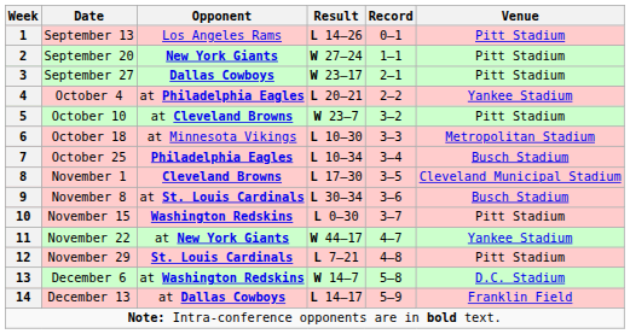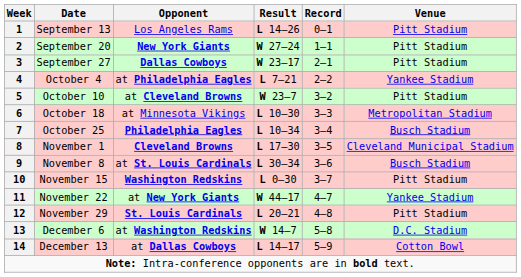4 | Result: L 20–21 -> L 7–21
12 | Result: L 7–21 -> L 20–21
14 | Venue: Franklin Field -> Cotton Bowl
